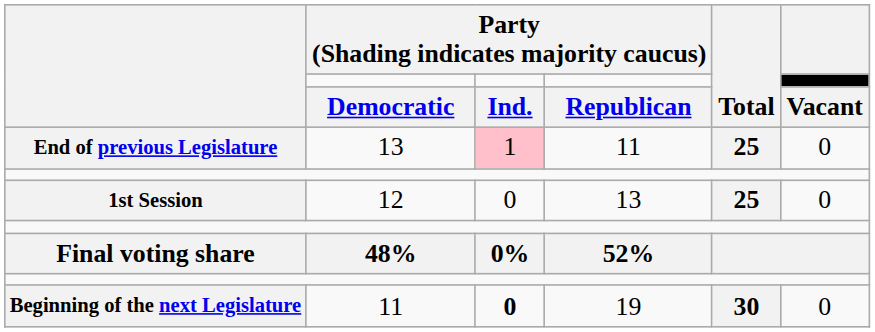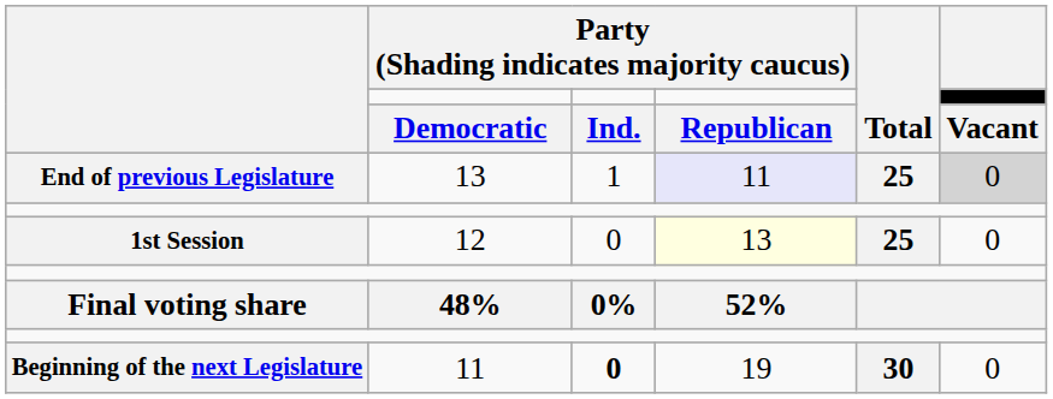End of previous Legislature | column 3: pink background -> no background
End of previous Legislature | column 4: no background -> lavender background
End of previous Legislature | column 6: no background -> lightgrey background
1st Session | column 4: no background -> lightyellow background
